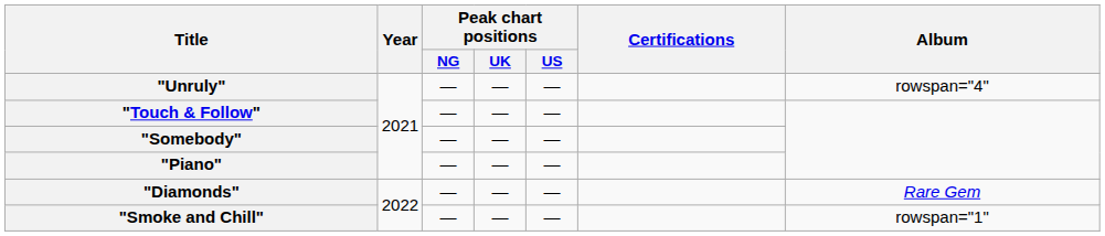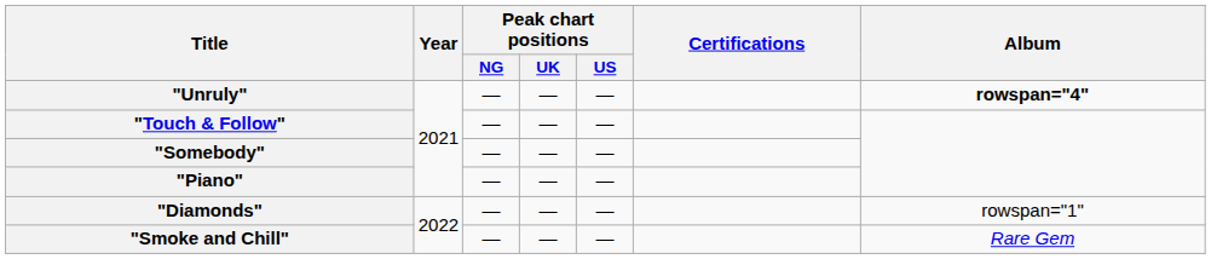"Unruly" | Album: normal -> bold
"Diamonds" | Album: Rare Gem -> rowspan="1"
"Smoke and Chill" | Album: rowspan="1" -> Rare Gem
